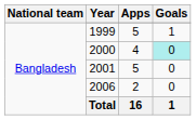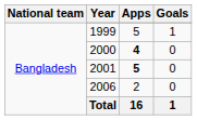2000 | Apps: normal -> bold
2000 | Goals: paleturquoise background -> no background
2001 | Apps: normal -> bold
